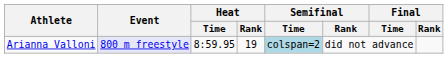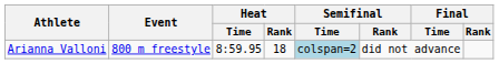Arianna Valloni | Event: lavender background -> no background
Arianna Valloni | Heat / Rank: 19 -> 18
